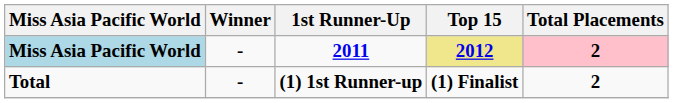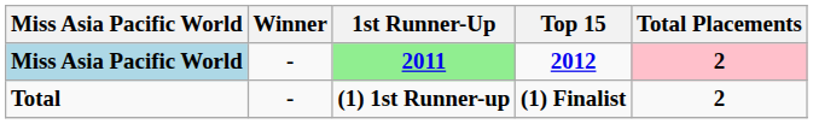row 2 | 1st Runner-Up: no background -> lightgreen background
row 2 | Top 15: khaki background -> no background
